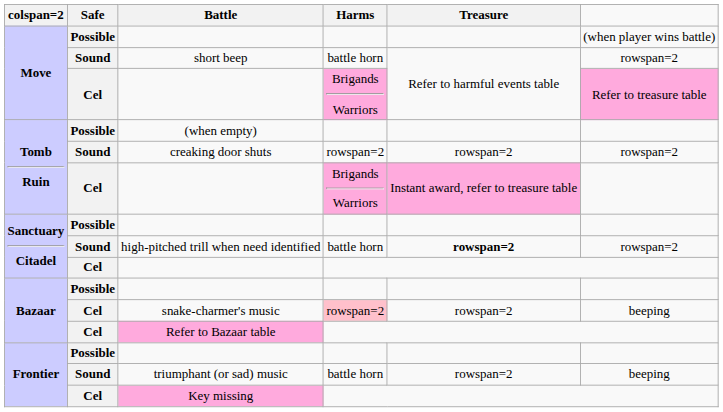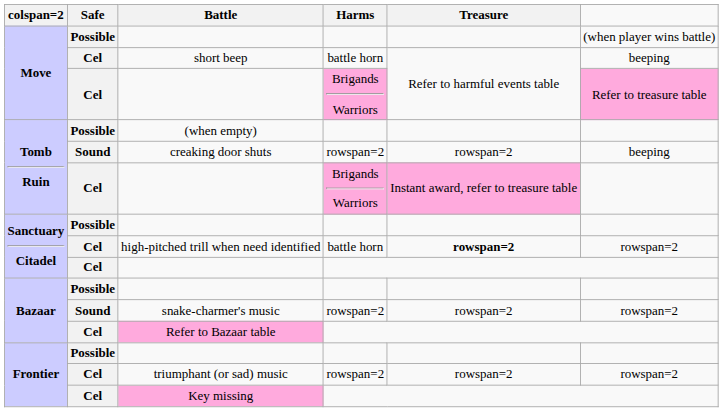short beep | Safe: Sound -> Cel
short beep | column 6: rowspan=2 -> beeping
creaking door shuts | column 6: rowspan=2 -> beeping
high-pitched trill when need identified | Safe: Sound -> Cel
snake-charmer's music | Safe: Cel -> Sound
snake-charmer's music | Harms: pink background -> no background
snake-charmer's music | column 6: beeping -> rowspan=2
triumphant (or sad) music | Safe: Sound -> Cel
triumphant (or sad) music | Harms: battle horn -> rowspan=2
triumphant (or sad) music | column 6: beeping -> rowspan=2
